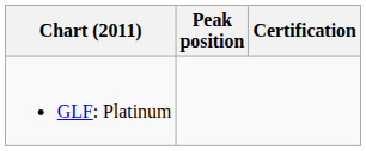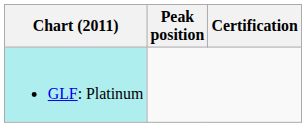GLF: Platinum | Chart (2011): no background -> paleturquoise background
